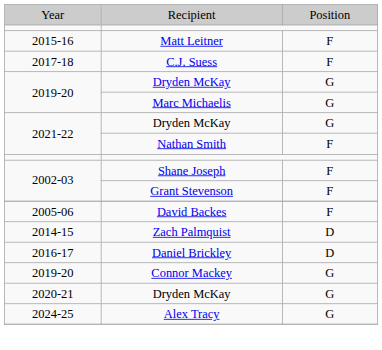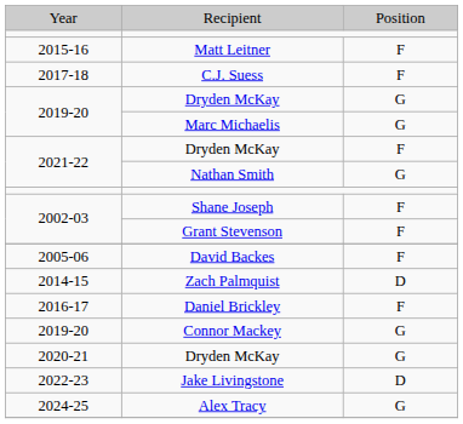2021-22 / Dryden McKay | column 3: G -> F
Nathan Smith | column 3: F -> G
Daniel Brickley | column 3: D -> F
+ row: 2022-23 | Jake Livingstone | D
